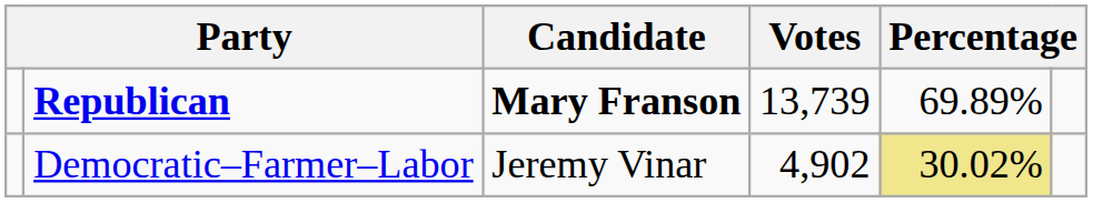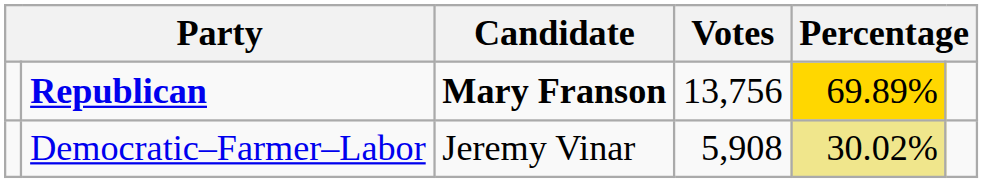Republican | Votes: 13,739 -> 13,756
Republican | column 5: no background -> gold background
Democratic–Farmer–Labor | Votes: 4,902 -> 5,908
